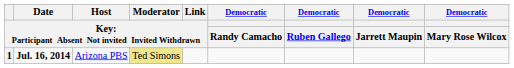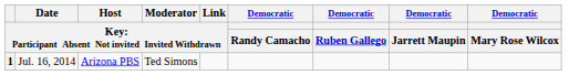1 | column 2: bold -> normal
1 | column 4: khaki background -> no background
